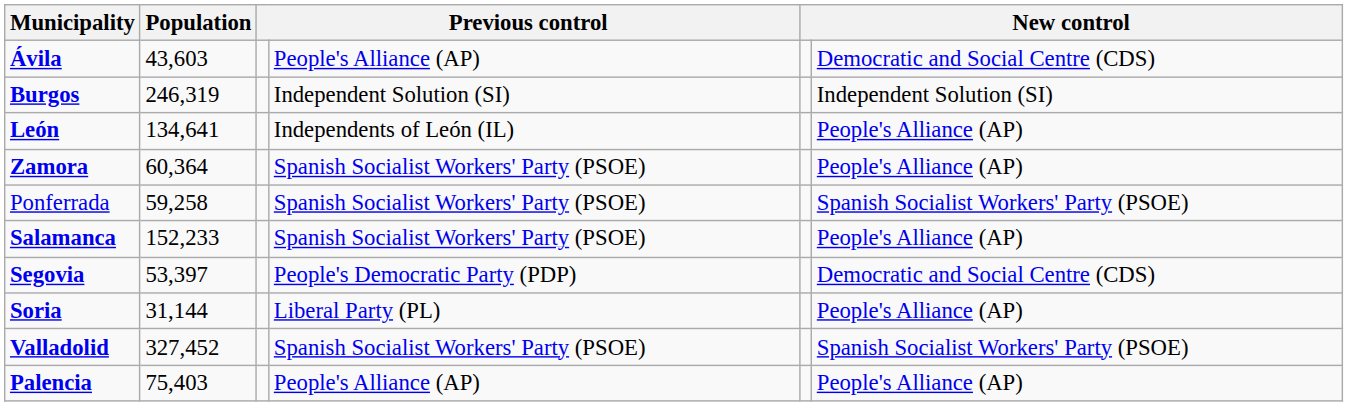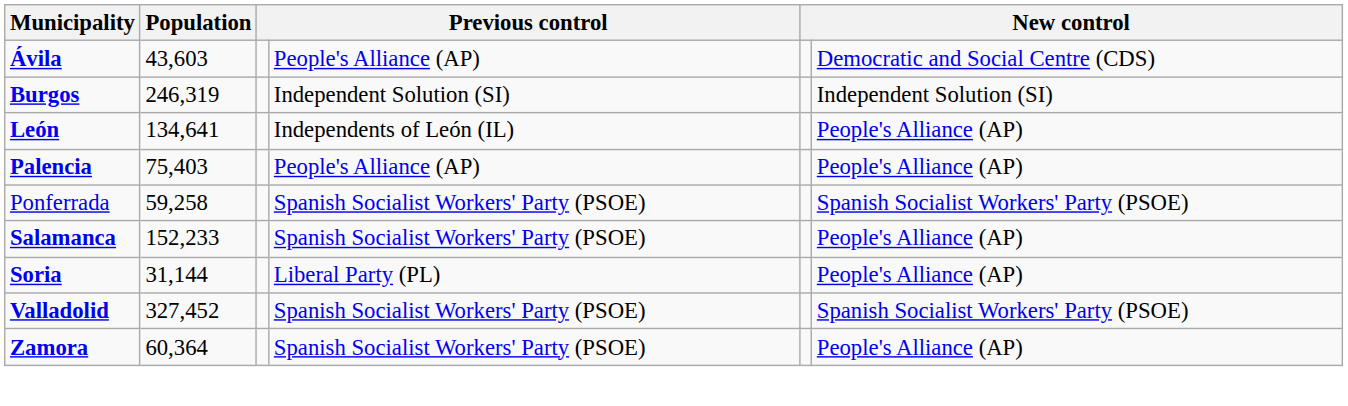rows swapped: Palencia <-> Zamora
- row: Segovia | 53,397 | People's Democratic Party (PDP) | Democratic and Social Centre (CDS)
